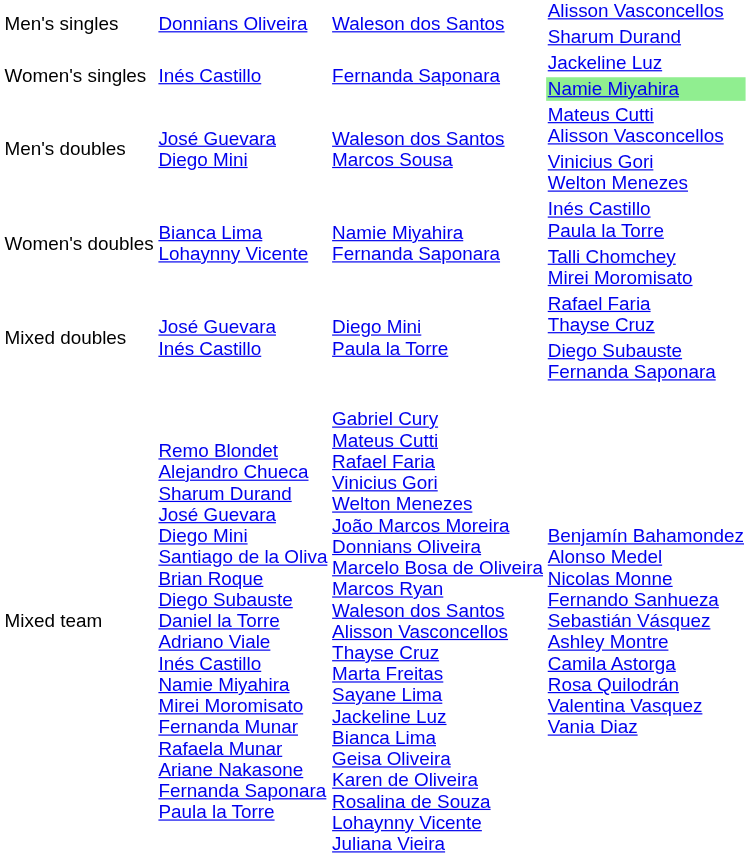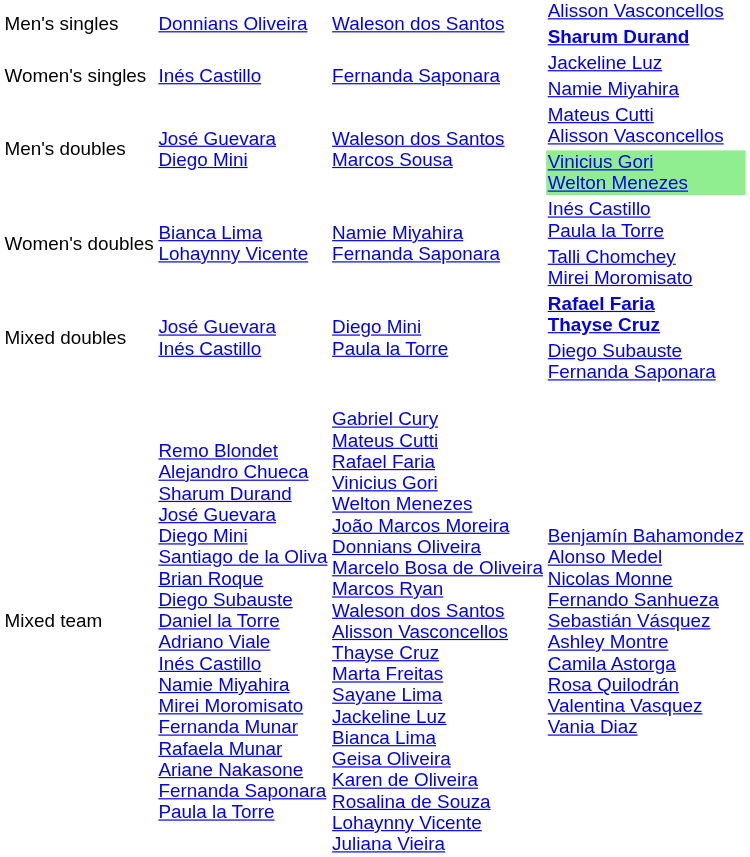Sharum Durand | column 4: normal -> bold
Namie Miyahira | column 4: lightgreen background -> no background
Vinicius Gori Welton Menezes | column 4: no background -> lightgreen background
Rafael Faria Thayse Cruz | column 4: normal -> bold
